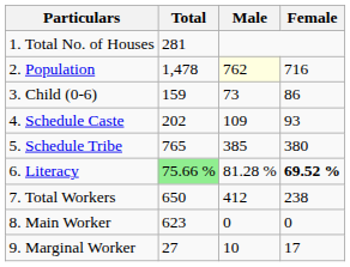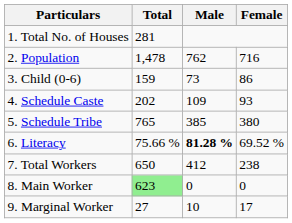2. Population | Male: lightyellow background -> no background
6. Literacy | Total: lightgreen background -> no background
6. Literacy | Male: normal -> bold
6. Literacy | Female: bold -> normal
8. Main Worker | Total: no background -> lightgreen background
